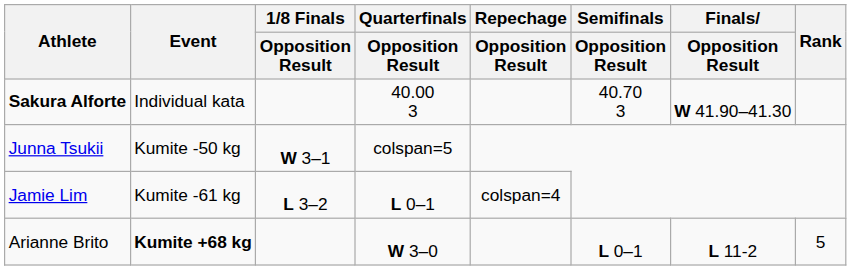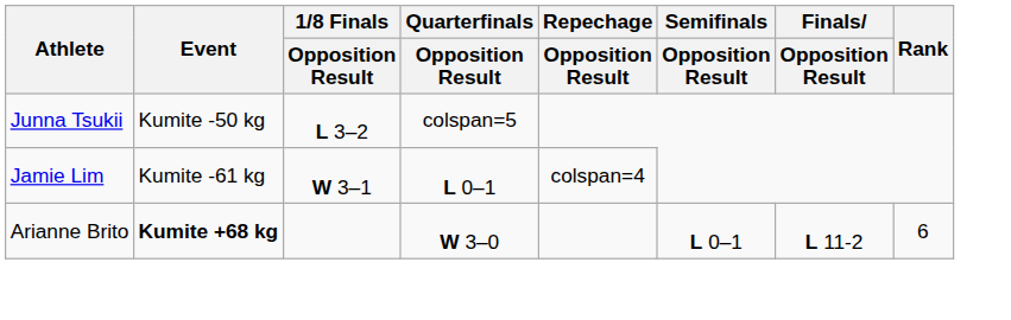- row: Sakura Alforte | Individual kata | 40.00 3 | 40.70 3 | W 41.90–41.30
Junna Tsukii | 1/8 Finals / Opposition Result: W 3–1 -> L 3–2
Jamie Lim | 1/8 Finals / Opposition Result: L 3–2 -> W 3–1
Arianne Brito | Rank: 5 -> 6
